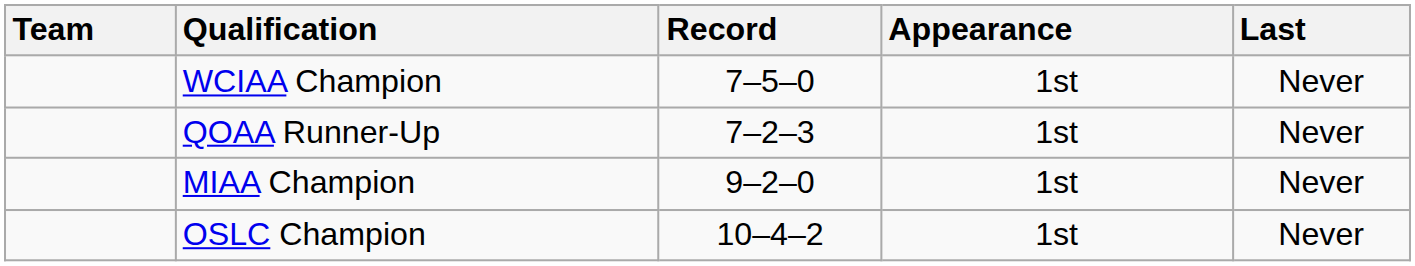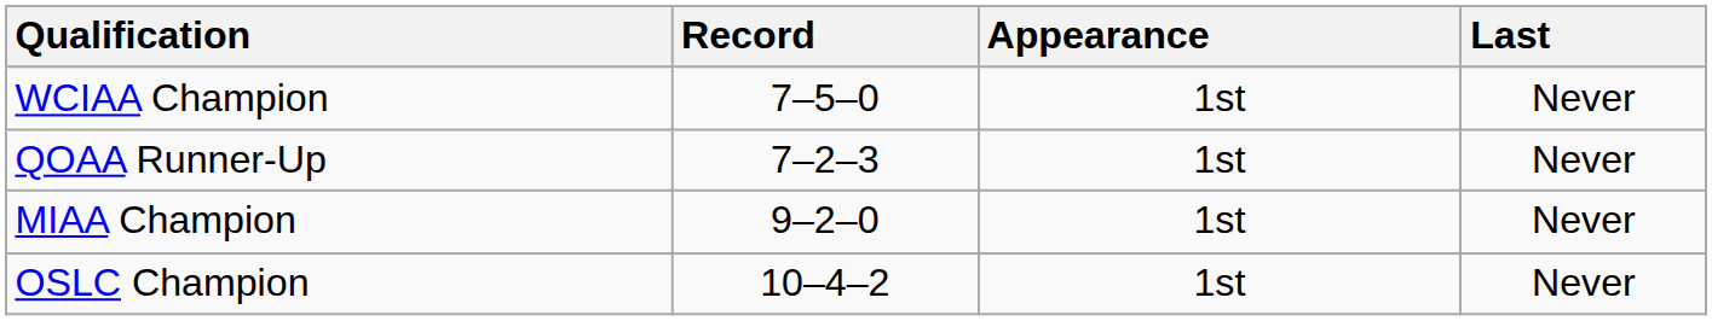- column: Team
